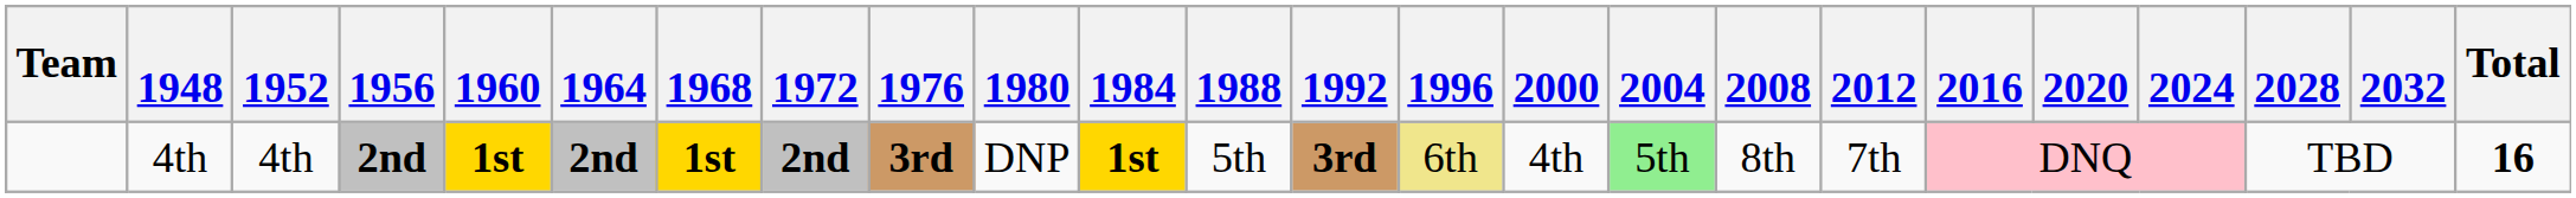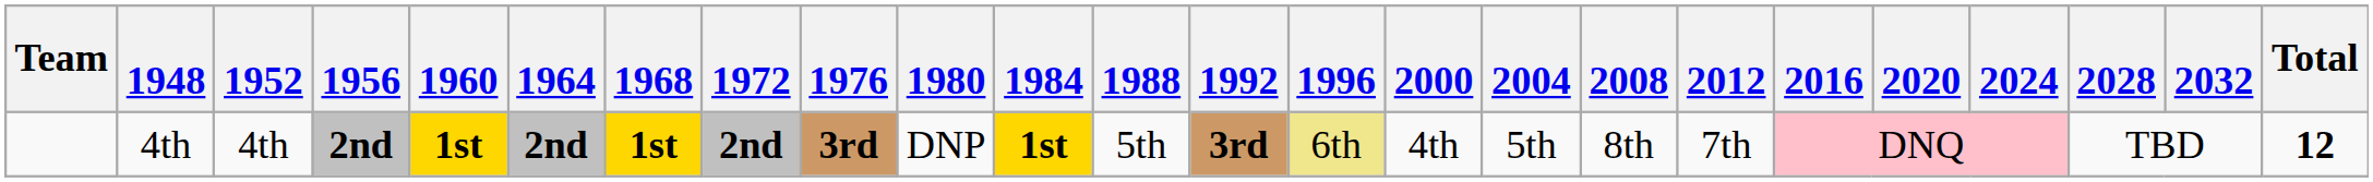row 2 | 2004: lightgreen background -> no background
row 2 | Total: 16 -> 12
